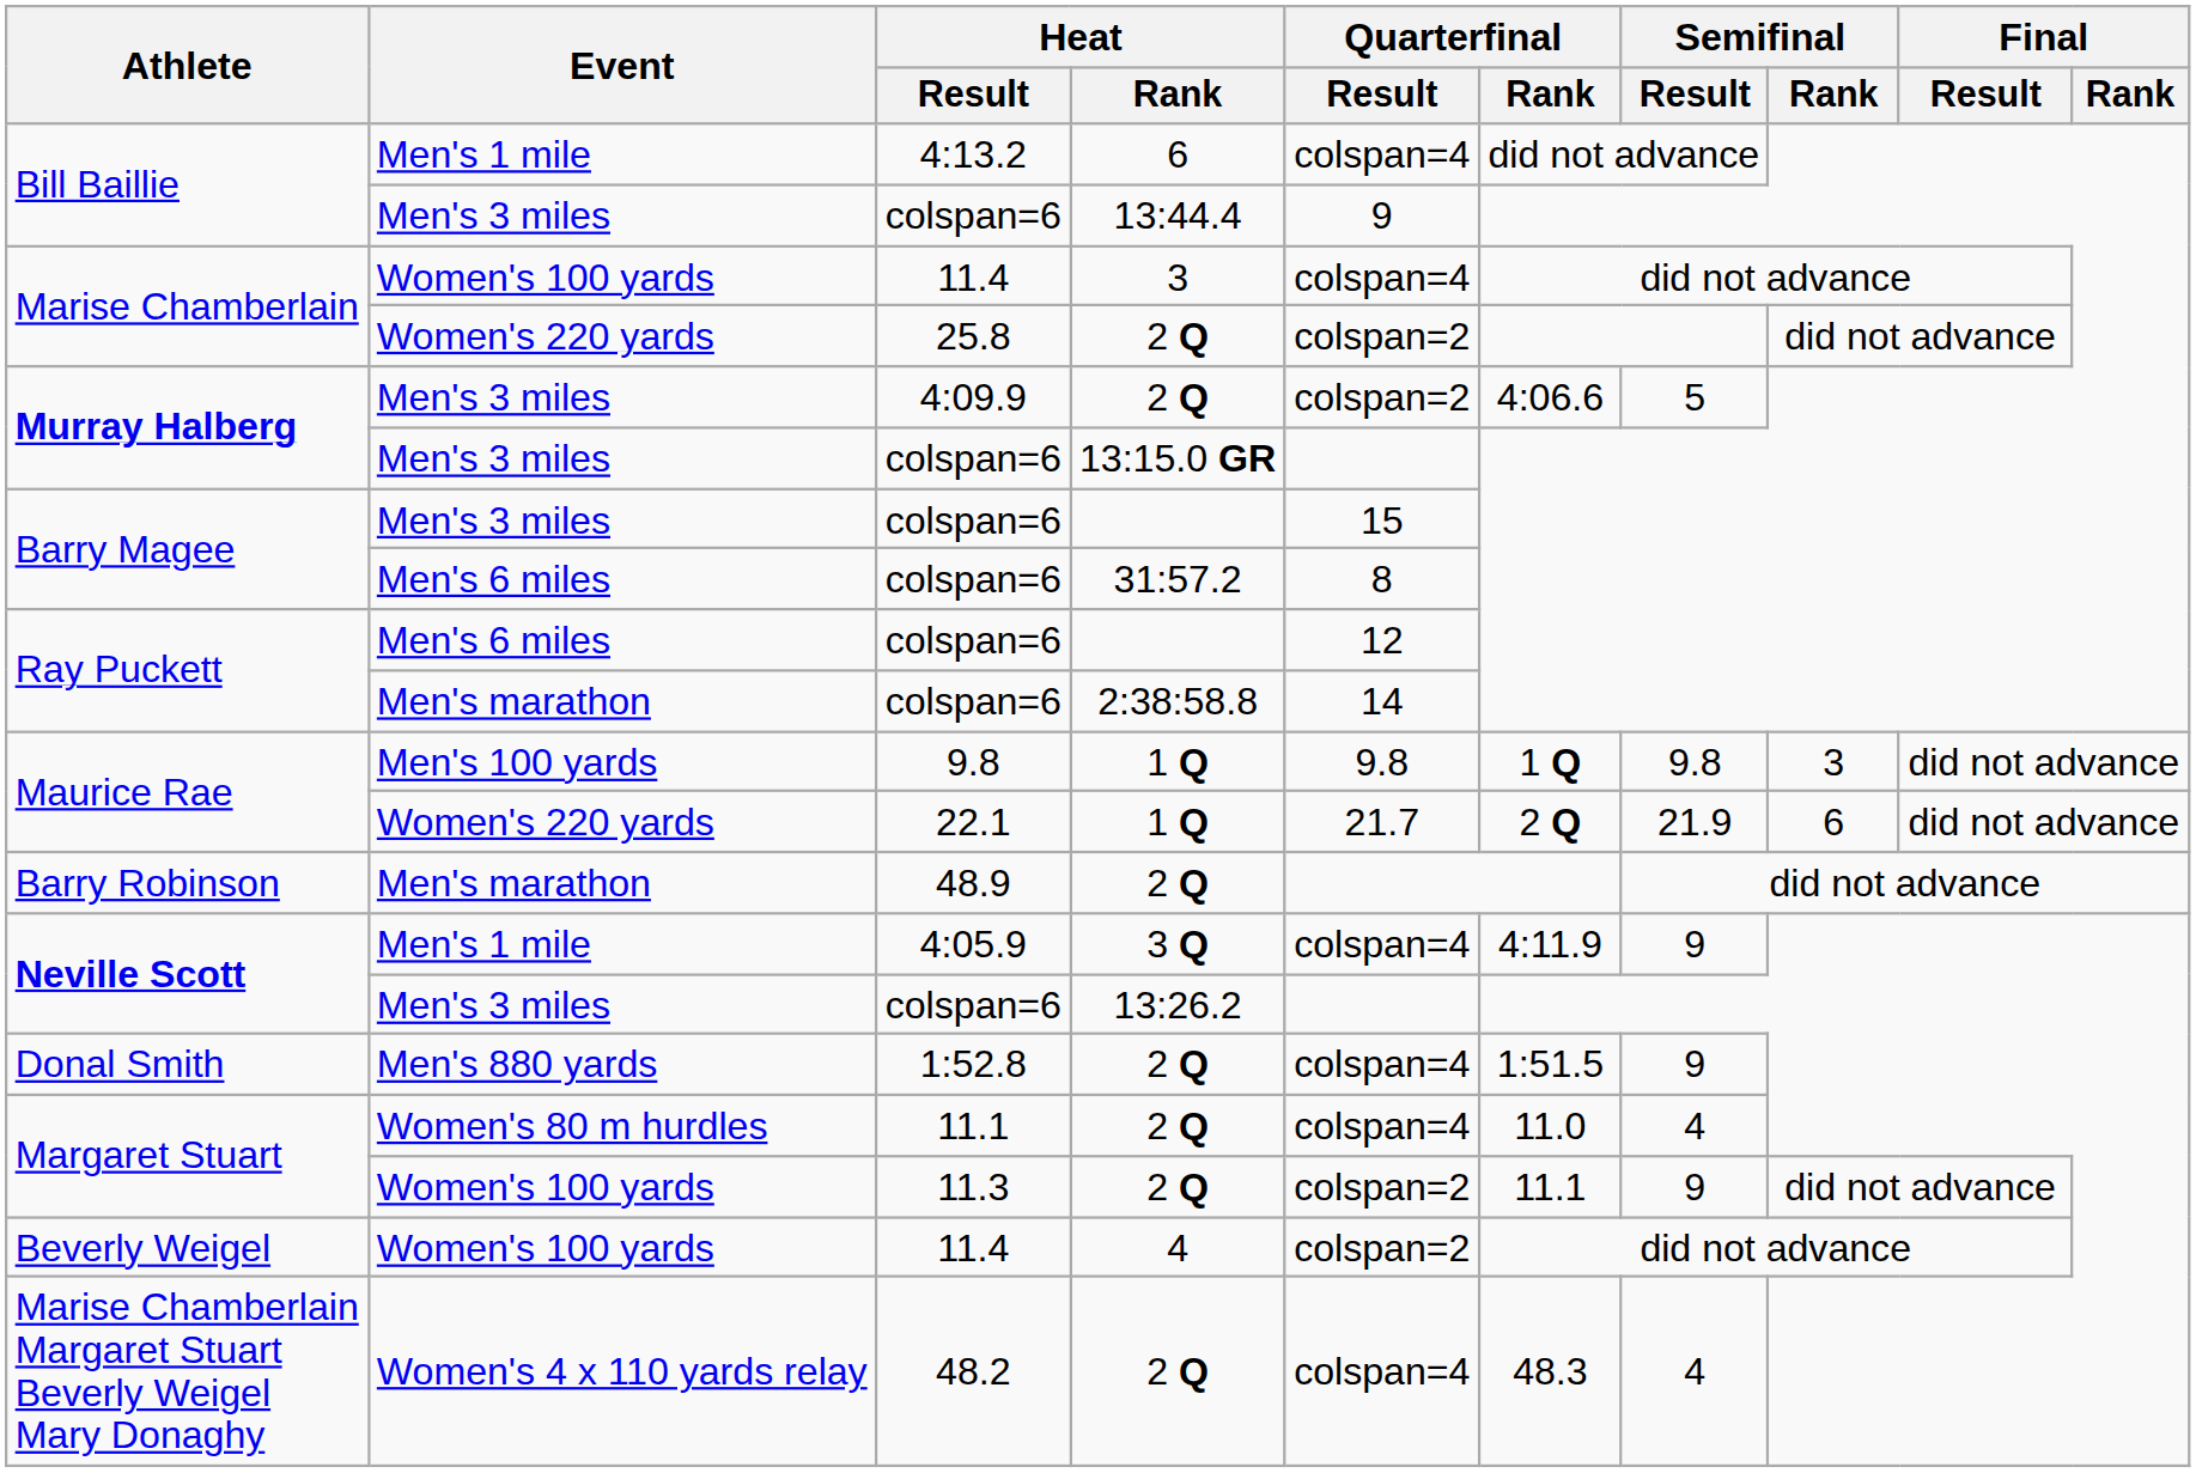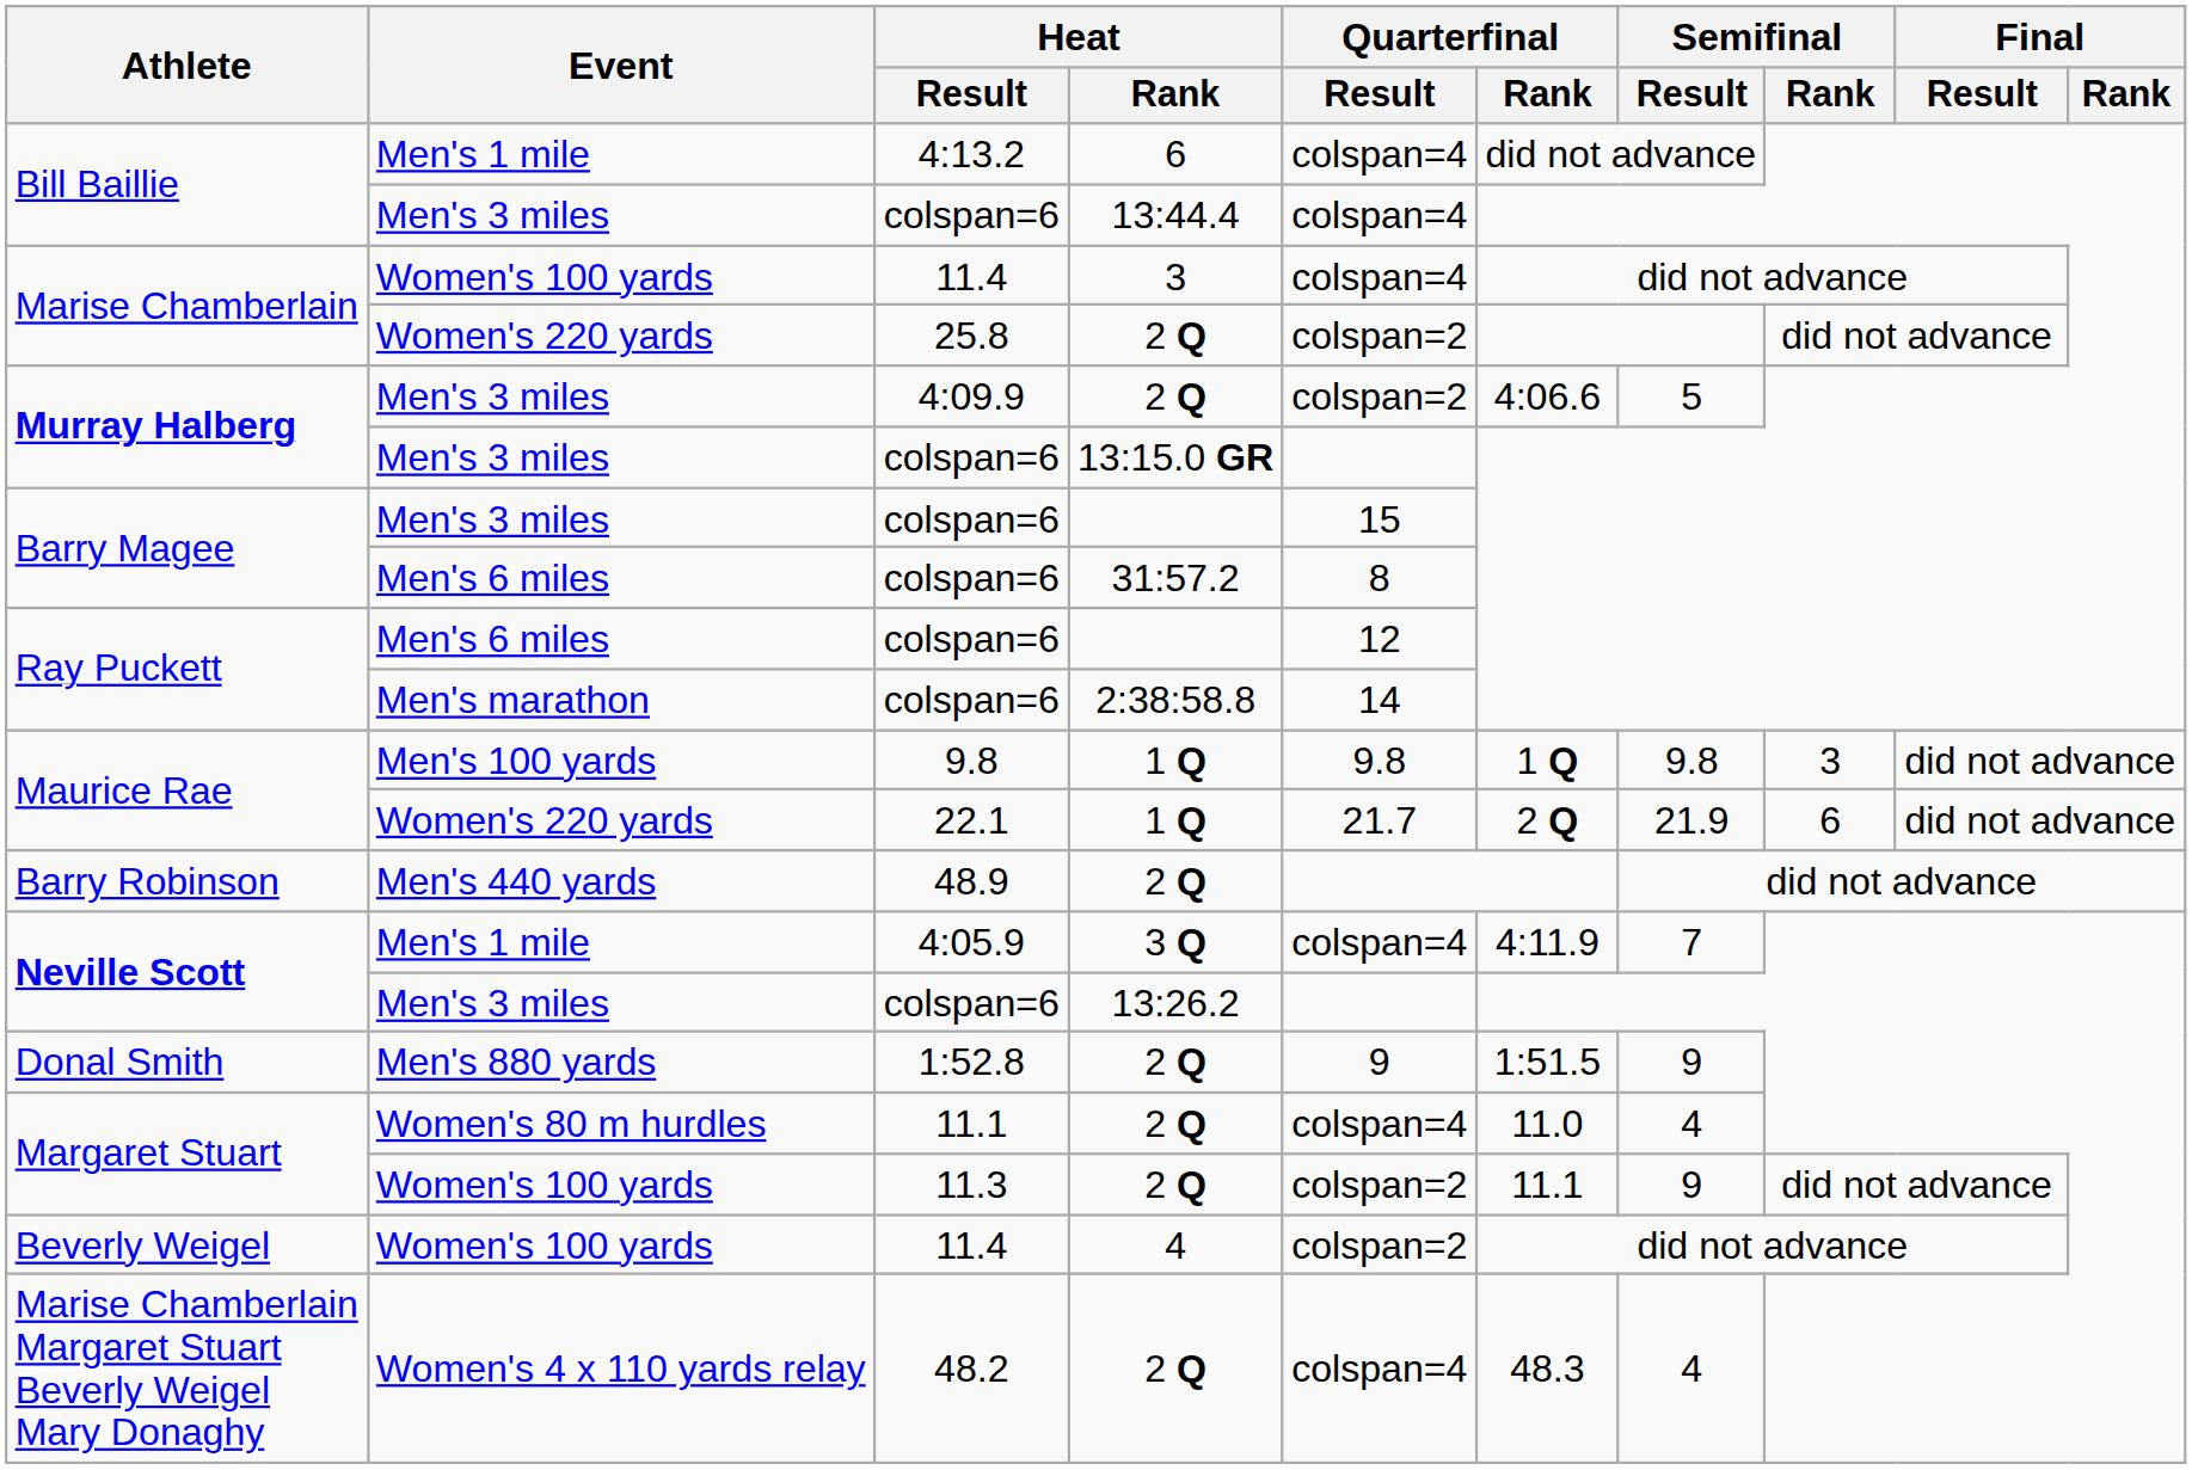colspan=6 / 13:44.4 | Quarterfinal / Result: 9 -> colspan=4
48.9 | Event: Men's marathon -> Men's 440 yards
4:05.9 | Semifinal / Result: 9 -> 7
1:52.8 | Quarterfinal / Result: colspan=4 -> 9
